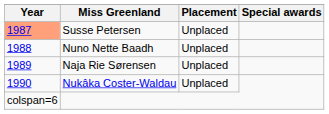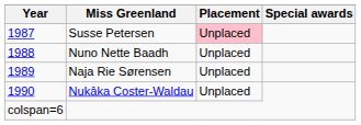Susse Petersen | Year: lightsalmon background -> no background
Susse Petersen | Placement: no background -> pink background
